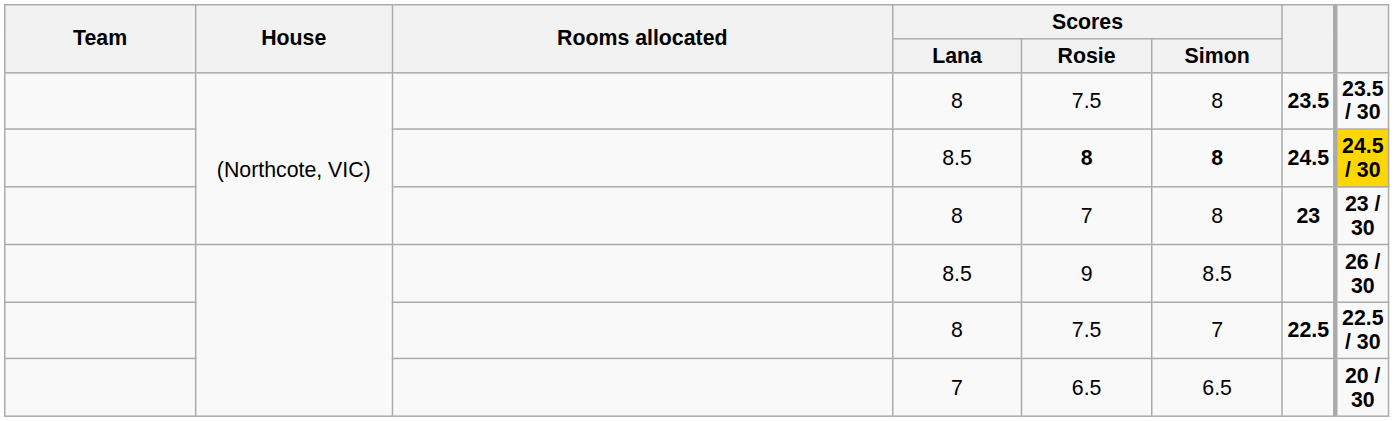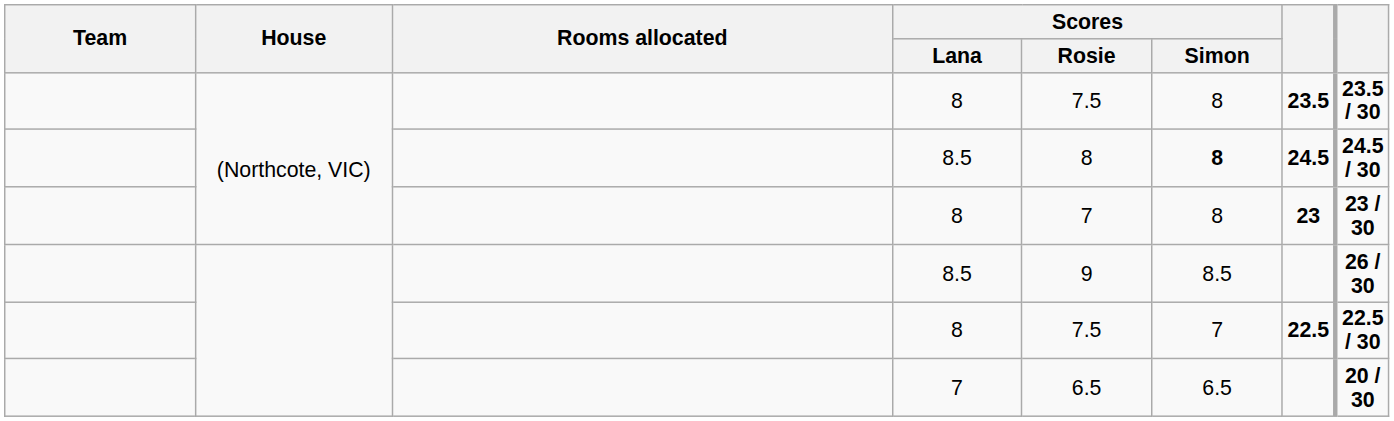(Northcote, VIC) / 8.5 | Scores / Rosie: bold -> normal
(Northcote, VIC) / 8.5 | column 8: gold background -> no background
